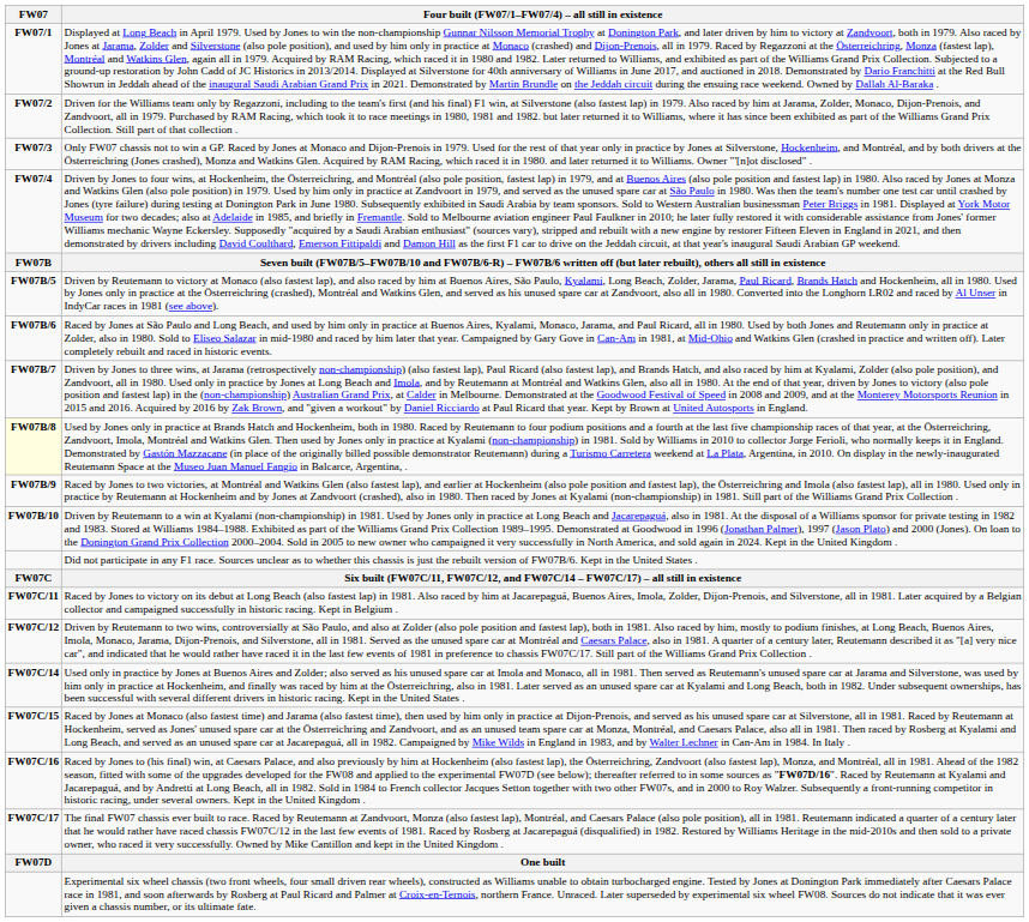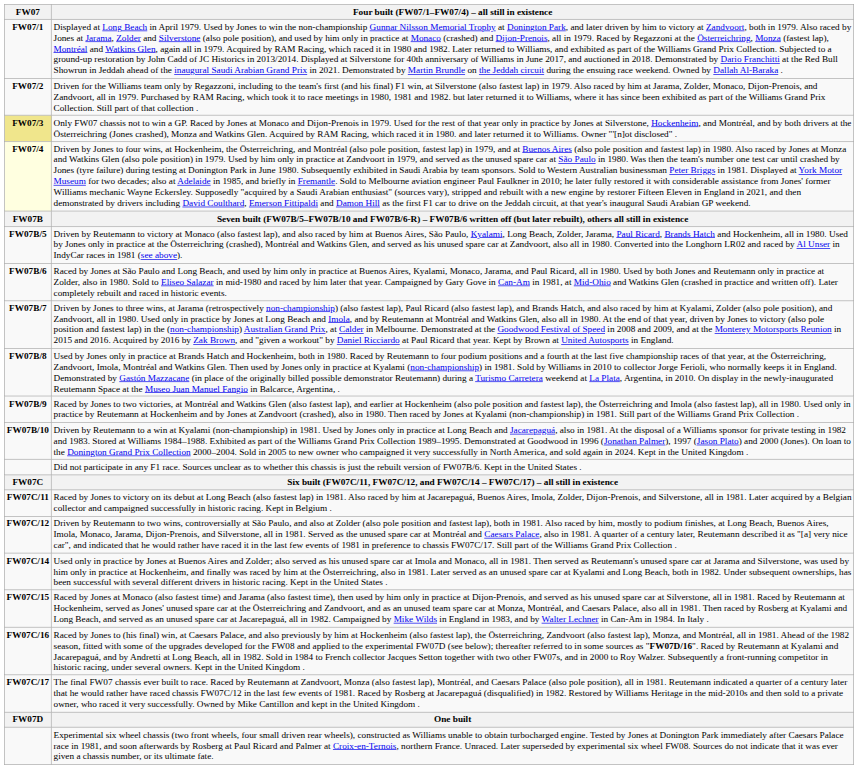row 4 | FW07: no background -> khaki background
row 5 | FW07: no background -> lightyellow background
row 10 | FW07: lightyellow background -> no background
